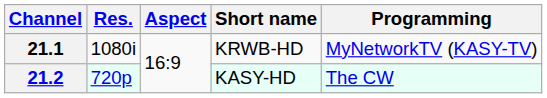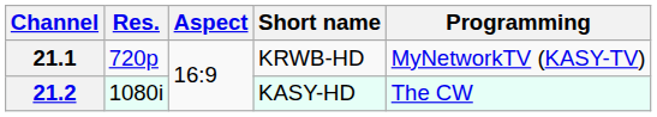21.1 | Res.: 1080i -> 720p
21.2 | Res.: 720p -> 1080i
